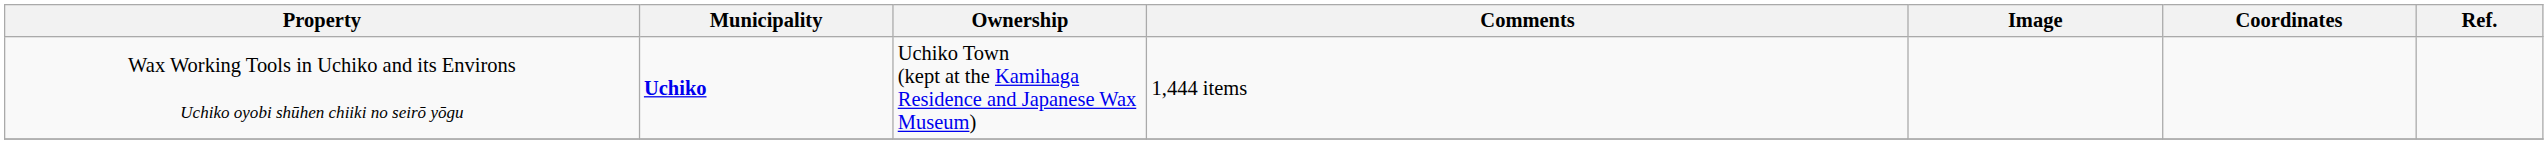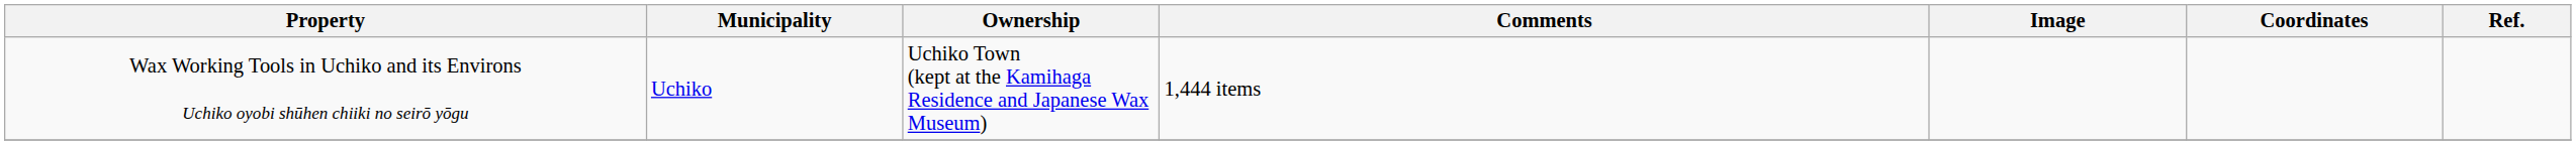row 2 | Municipality: bold -> normal
